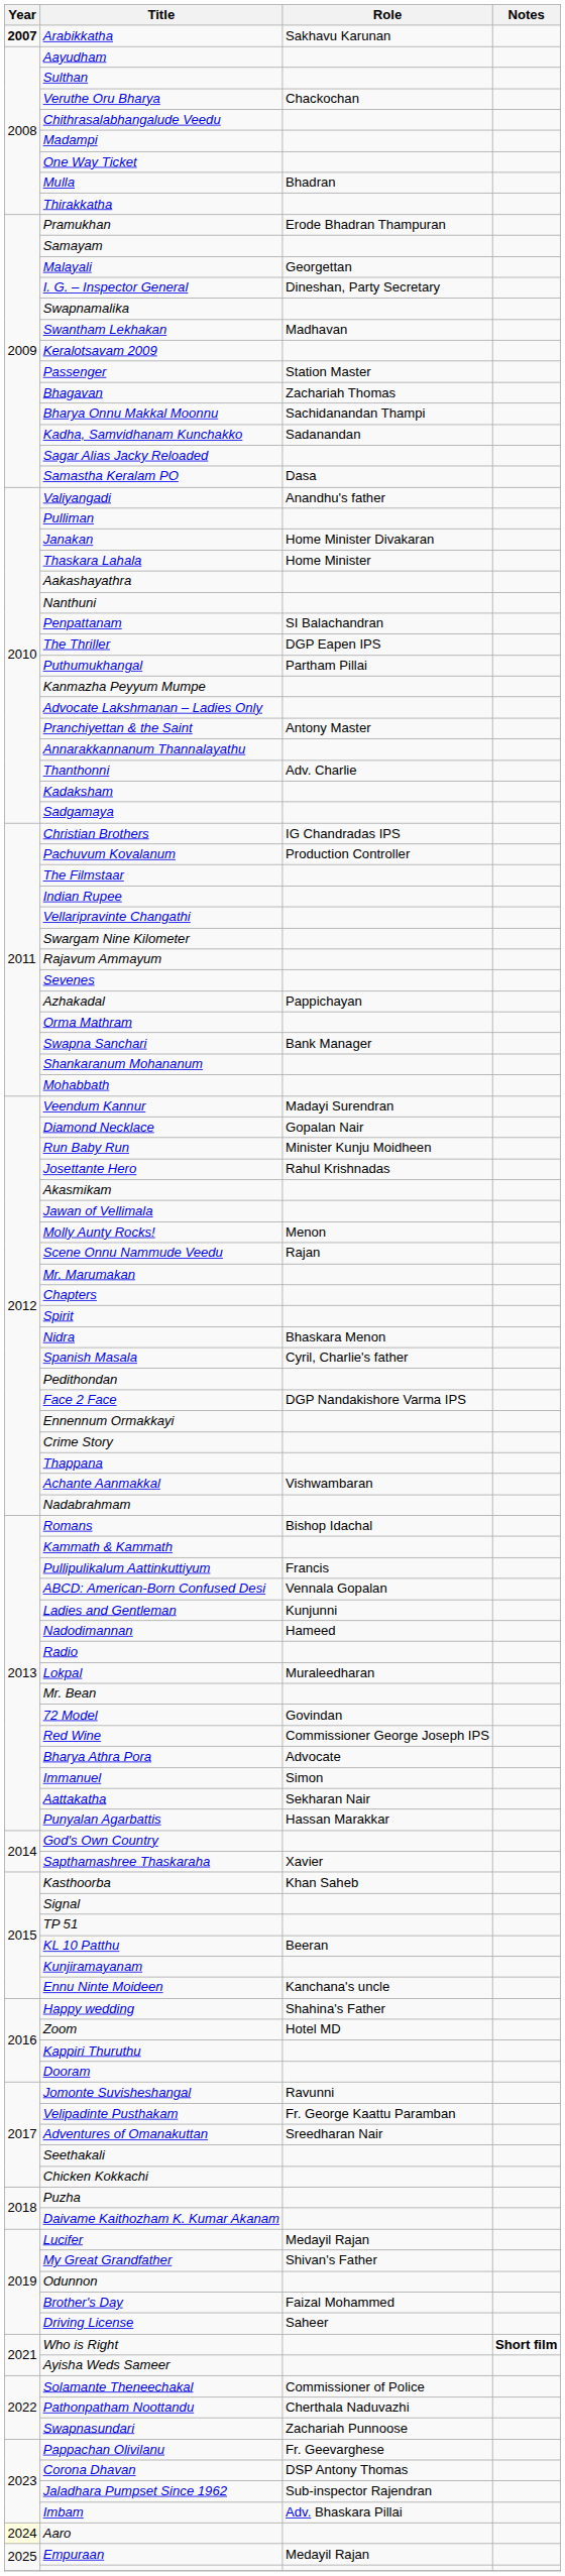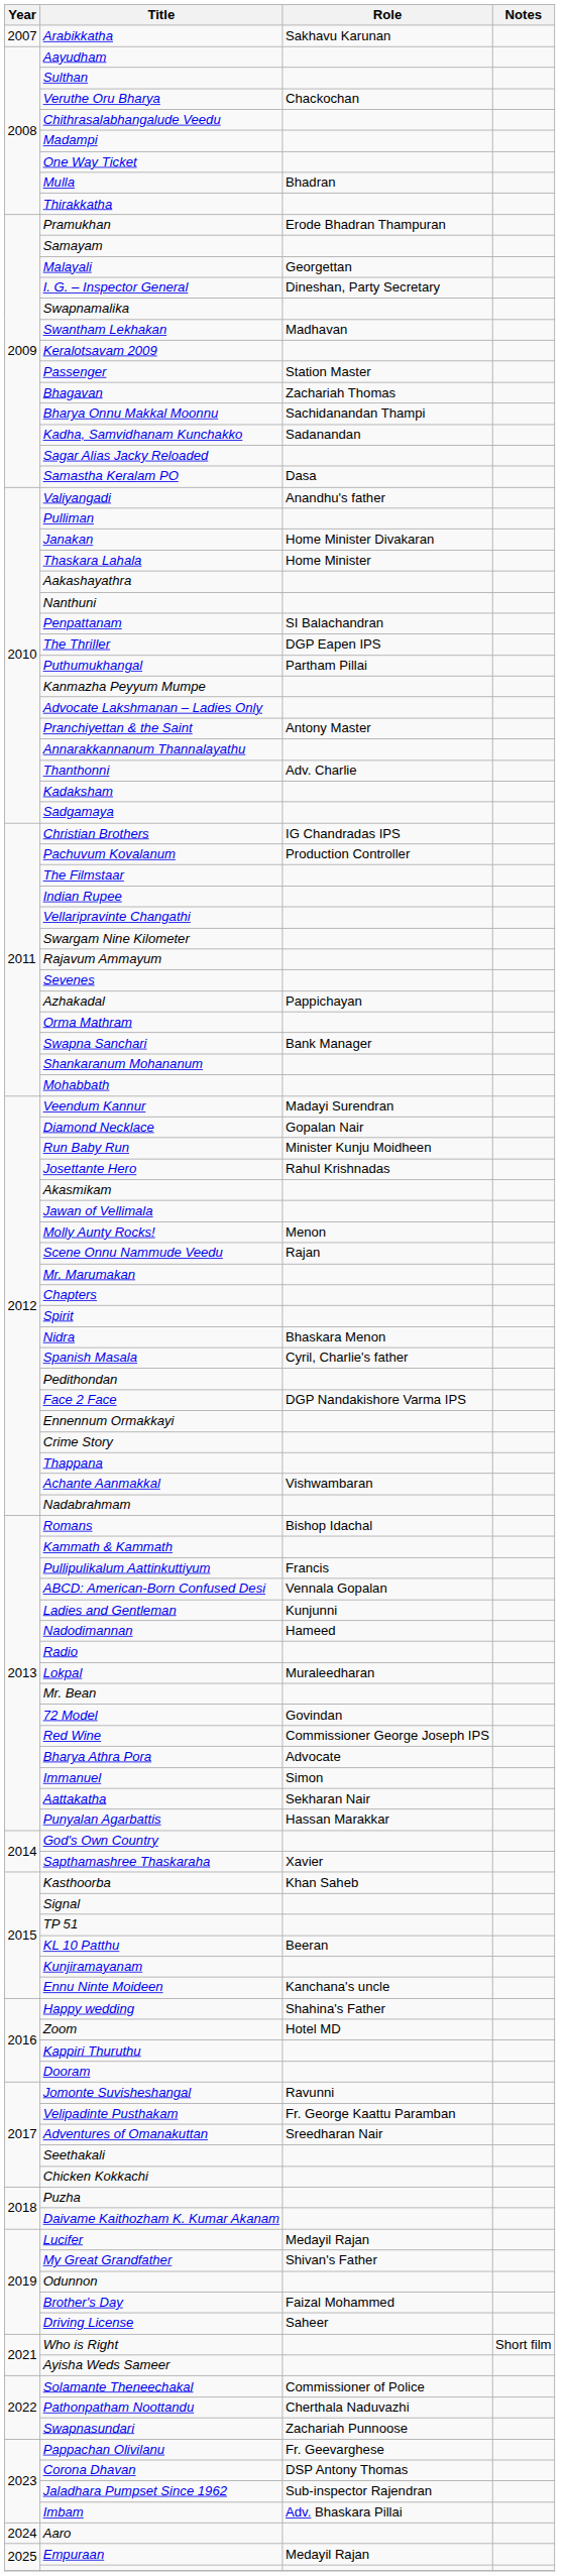Arabikkatha | Year: bold -> normal
Who is Right | Notes: bold -> normal
Aaro | Year: lightyellow background -> no background
